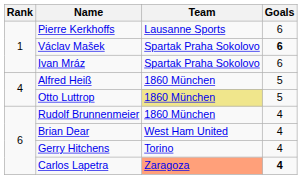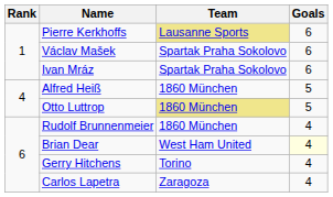Pierre Kerkhoffs | Team: no background -> khaki background
Václav Mašek | Goals: bold -> normal
Brian Dear | Goals: no background -> lightyellow background
Carlos Lapetra | Team: lightsalmon background -> no background
Carlos Lapetra | Goals: bold -> normal
